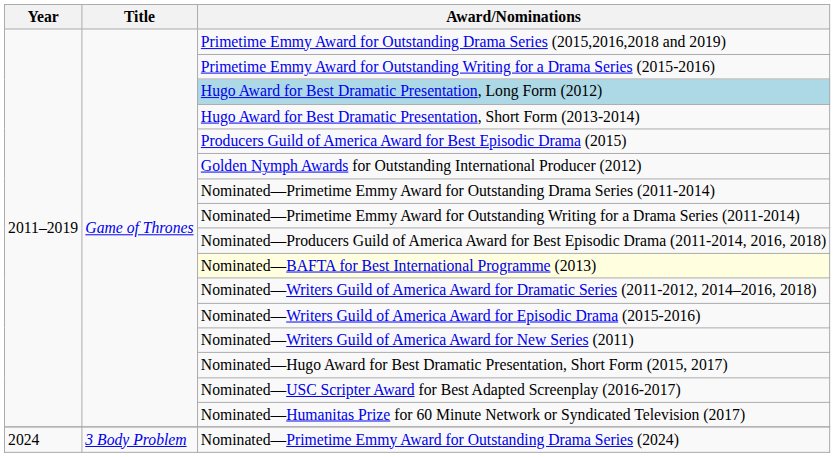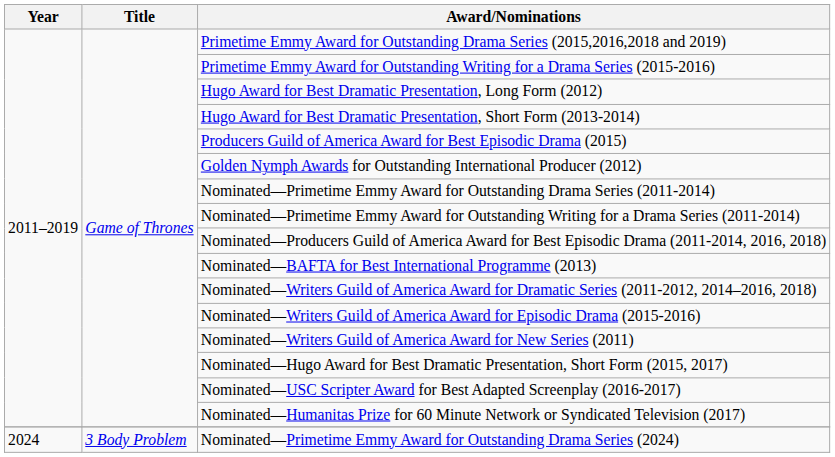Hugo Award for Best Dramatic Presentation, Long Form (2012) | Award/Nominations: lightblue background -> no background
Nominated—BAFTA for Best International Programme (2013) | Award/Nominations: lightyellow background -> no background
